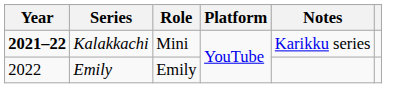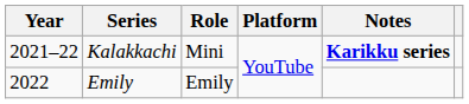Kalakkachi | Year: bold -> normal
Kalakkachi | Notes: normal -> bold
